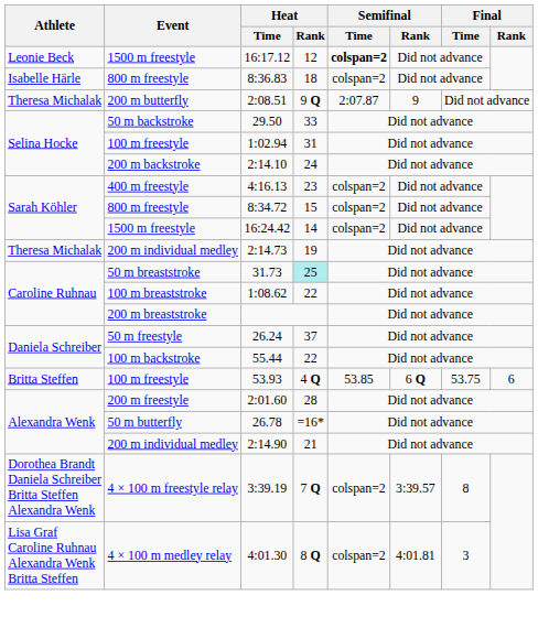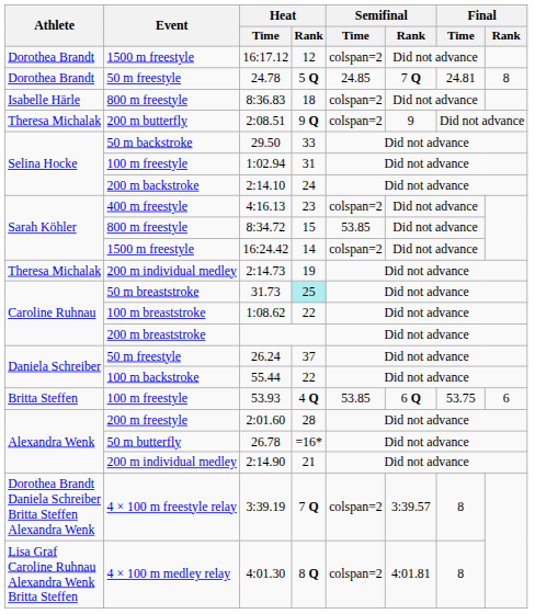16:17.12 | Athlete: Leonie Beck -> Dorothea Brandt
16:17.12 | Semifinal / Time: bold -> normal
+ row: Dorothea Brandt | 50 m freestyle | 24.78 | 5 Q | 24.85 | 7 Q | 24.81 | 8
2:08.51 | Semifinal / Time: 2:07.87 -> colspan=2
8:34.72 | Semifinal / Time: colspan=2 -> 53.85
4:01.30 | Final / Time: 3 -> 8
